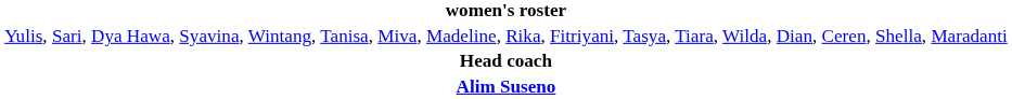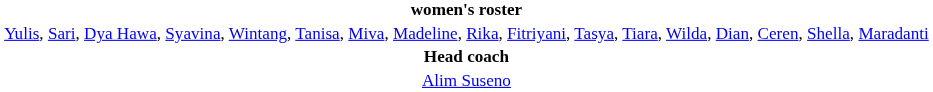row 4 | column 1: bold -> normal
